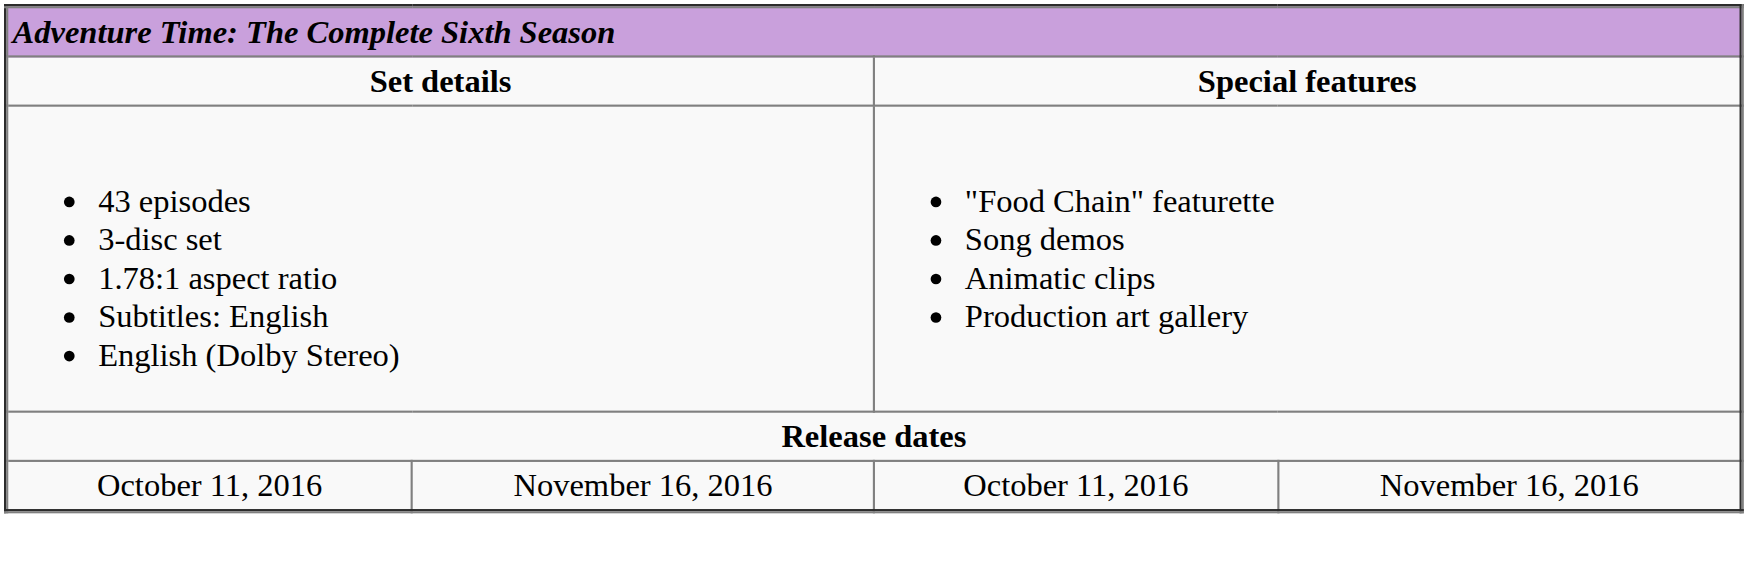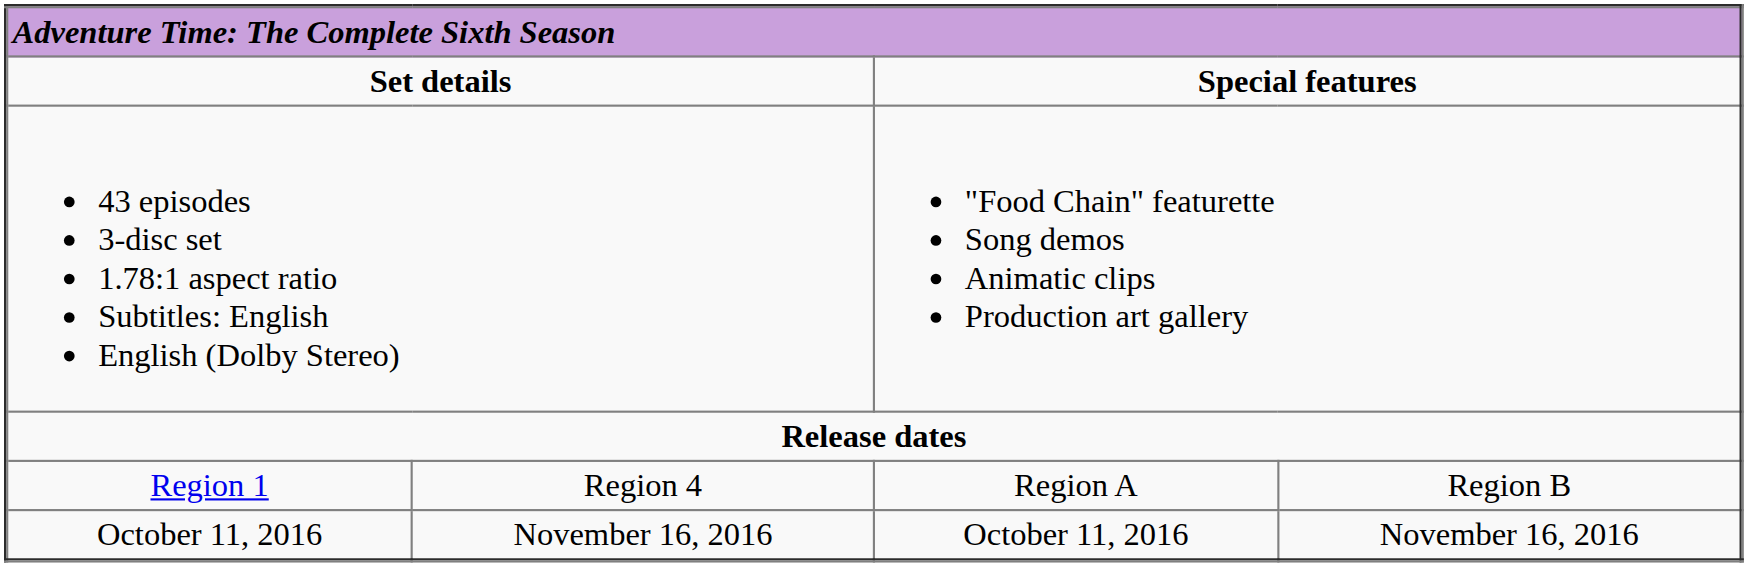+ row: Region 1 | Region 4 | Region A | Region B
